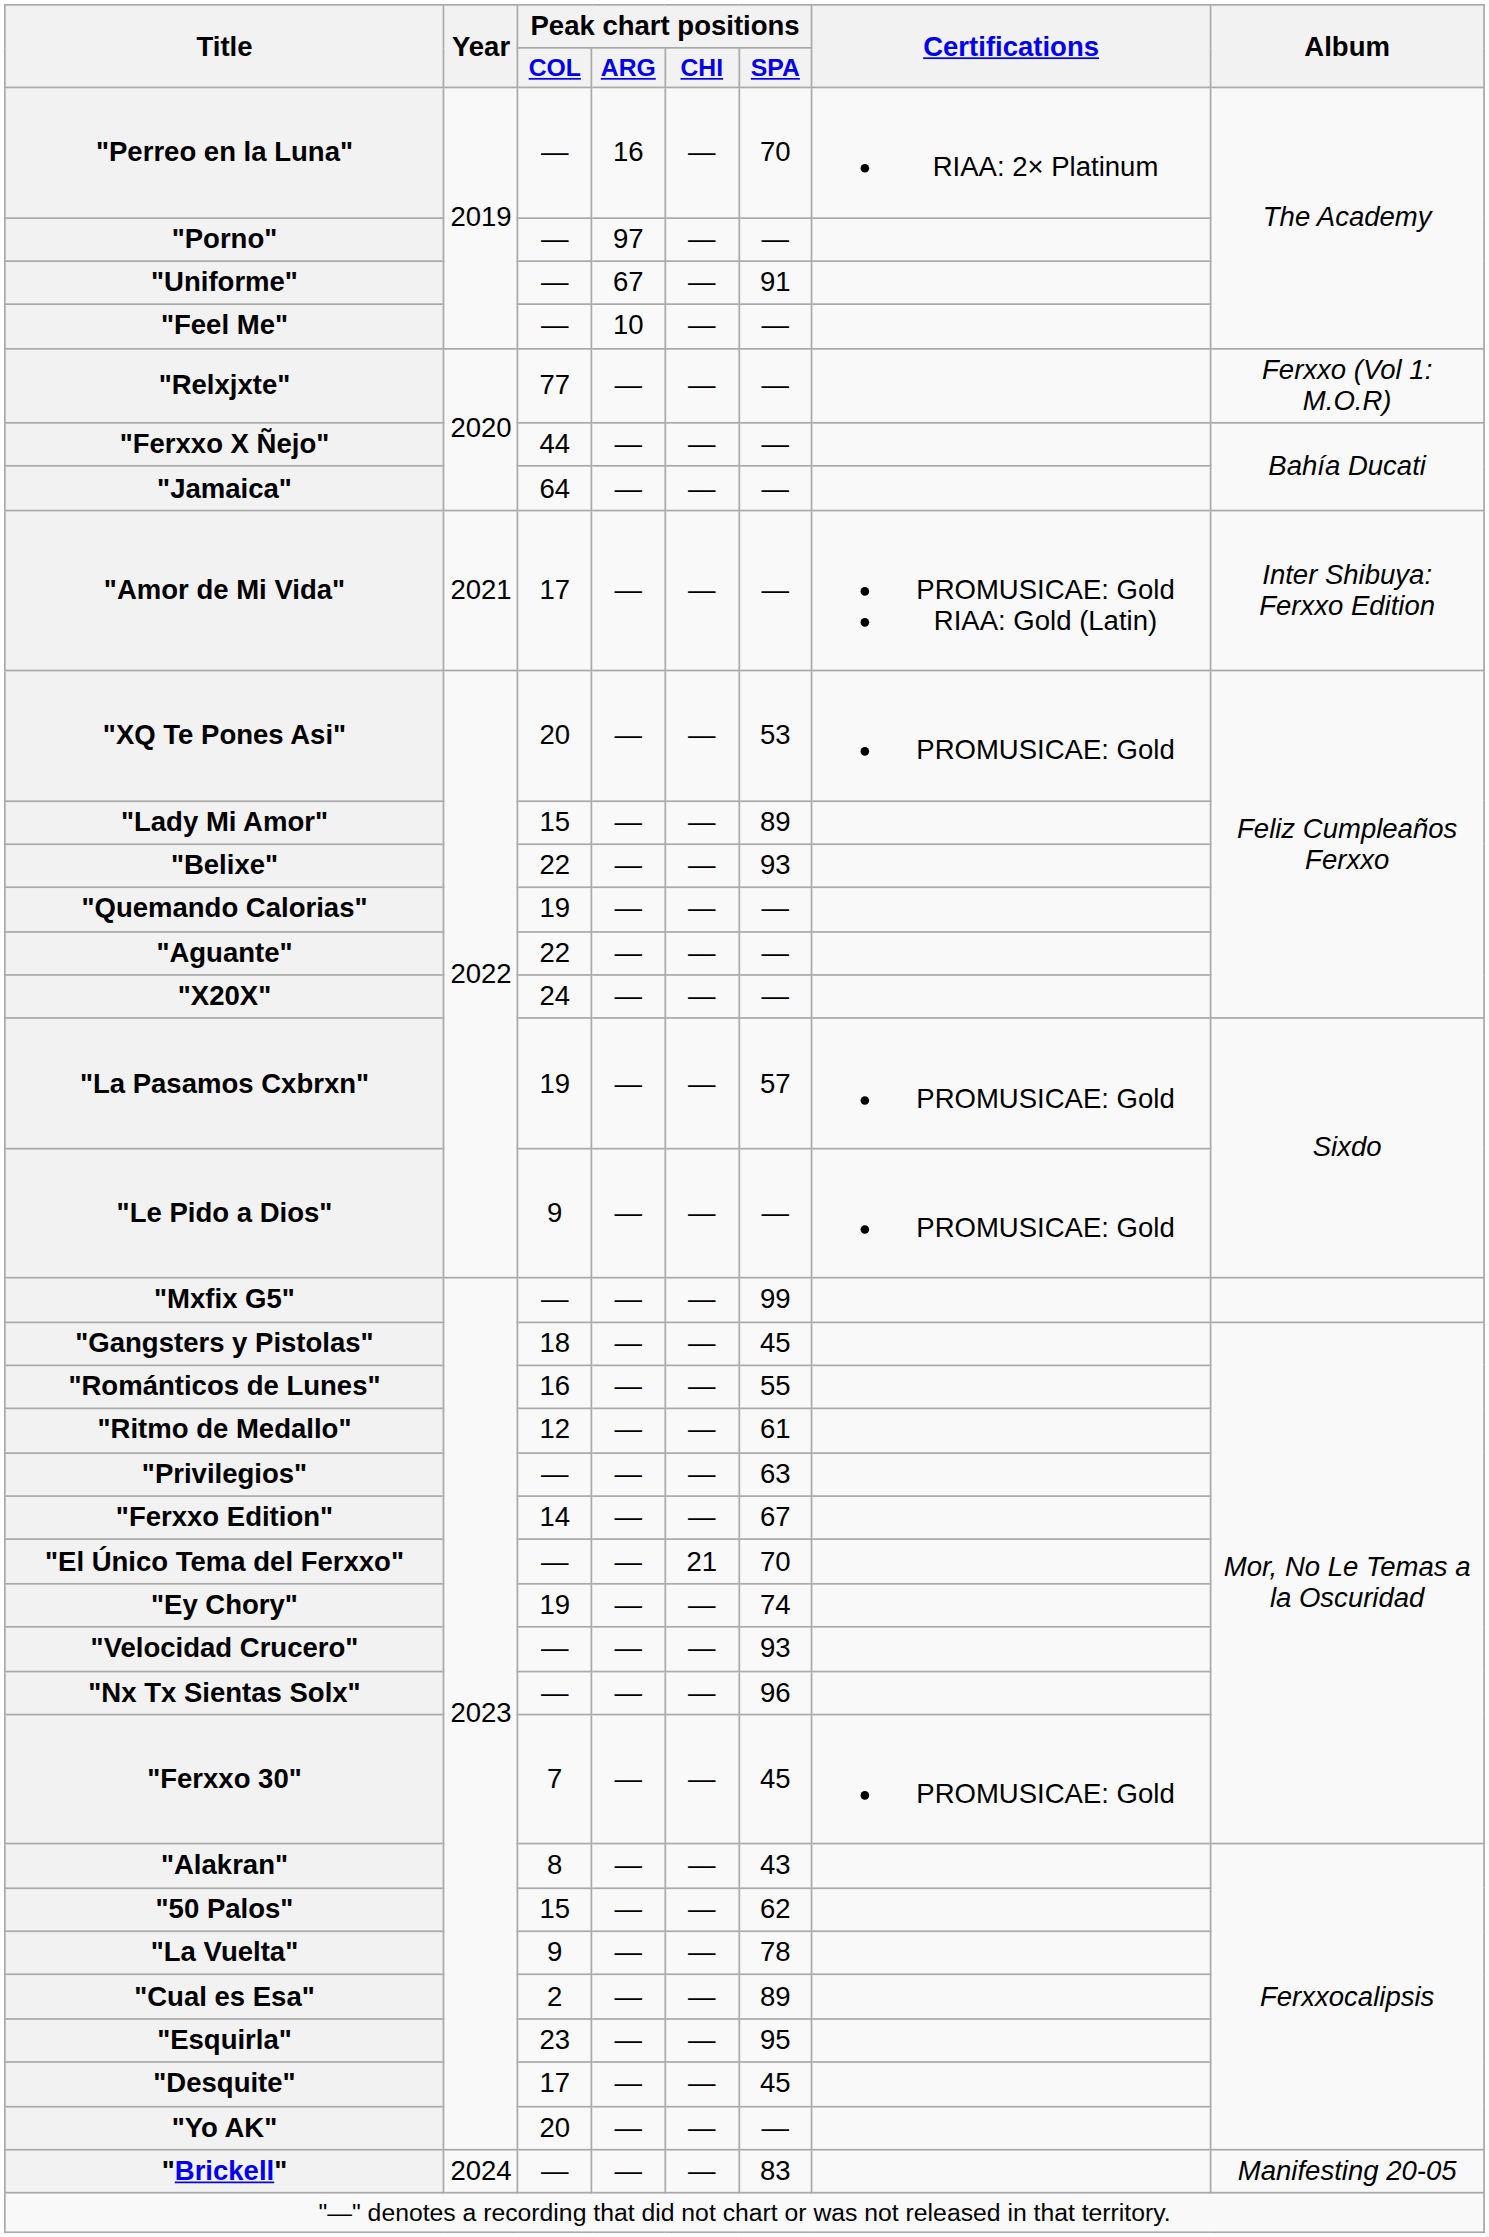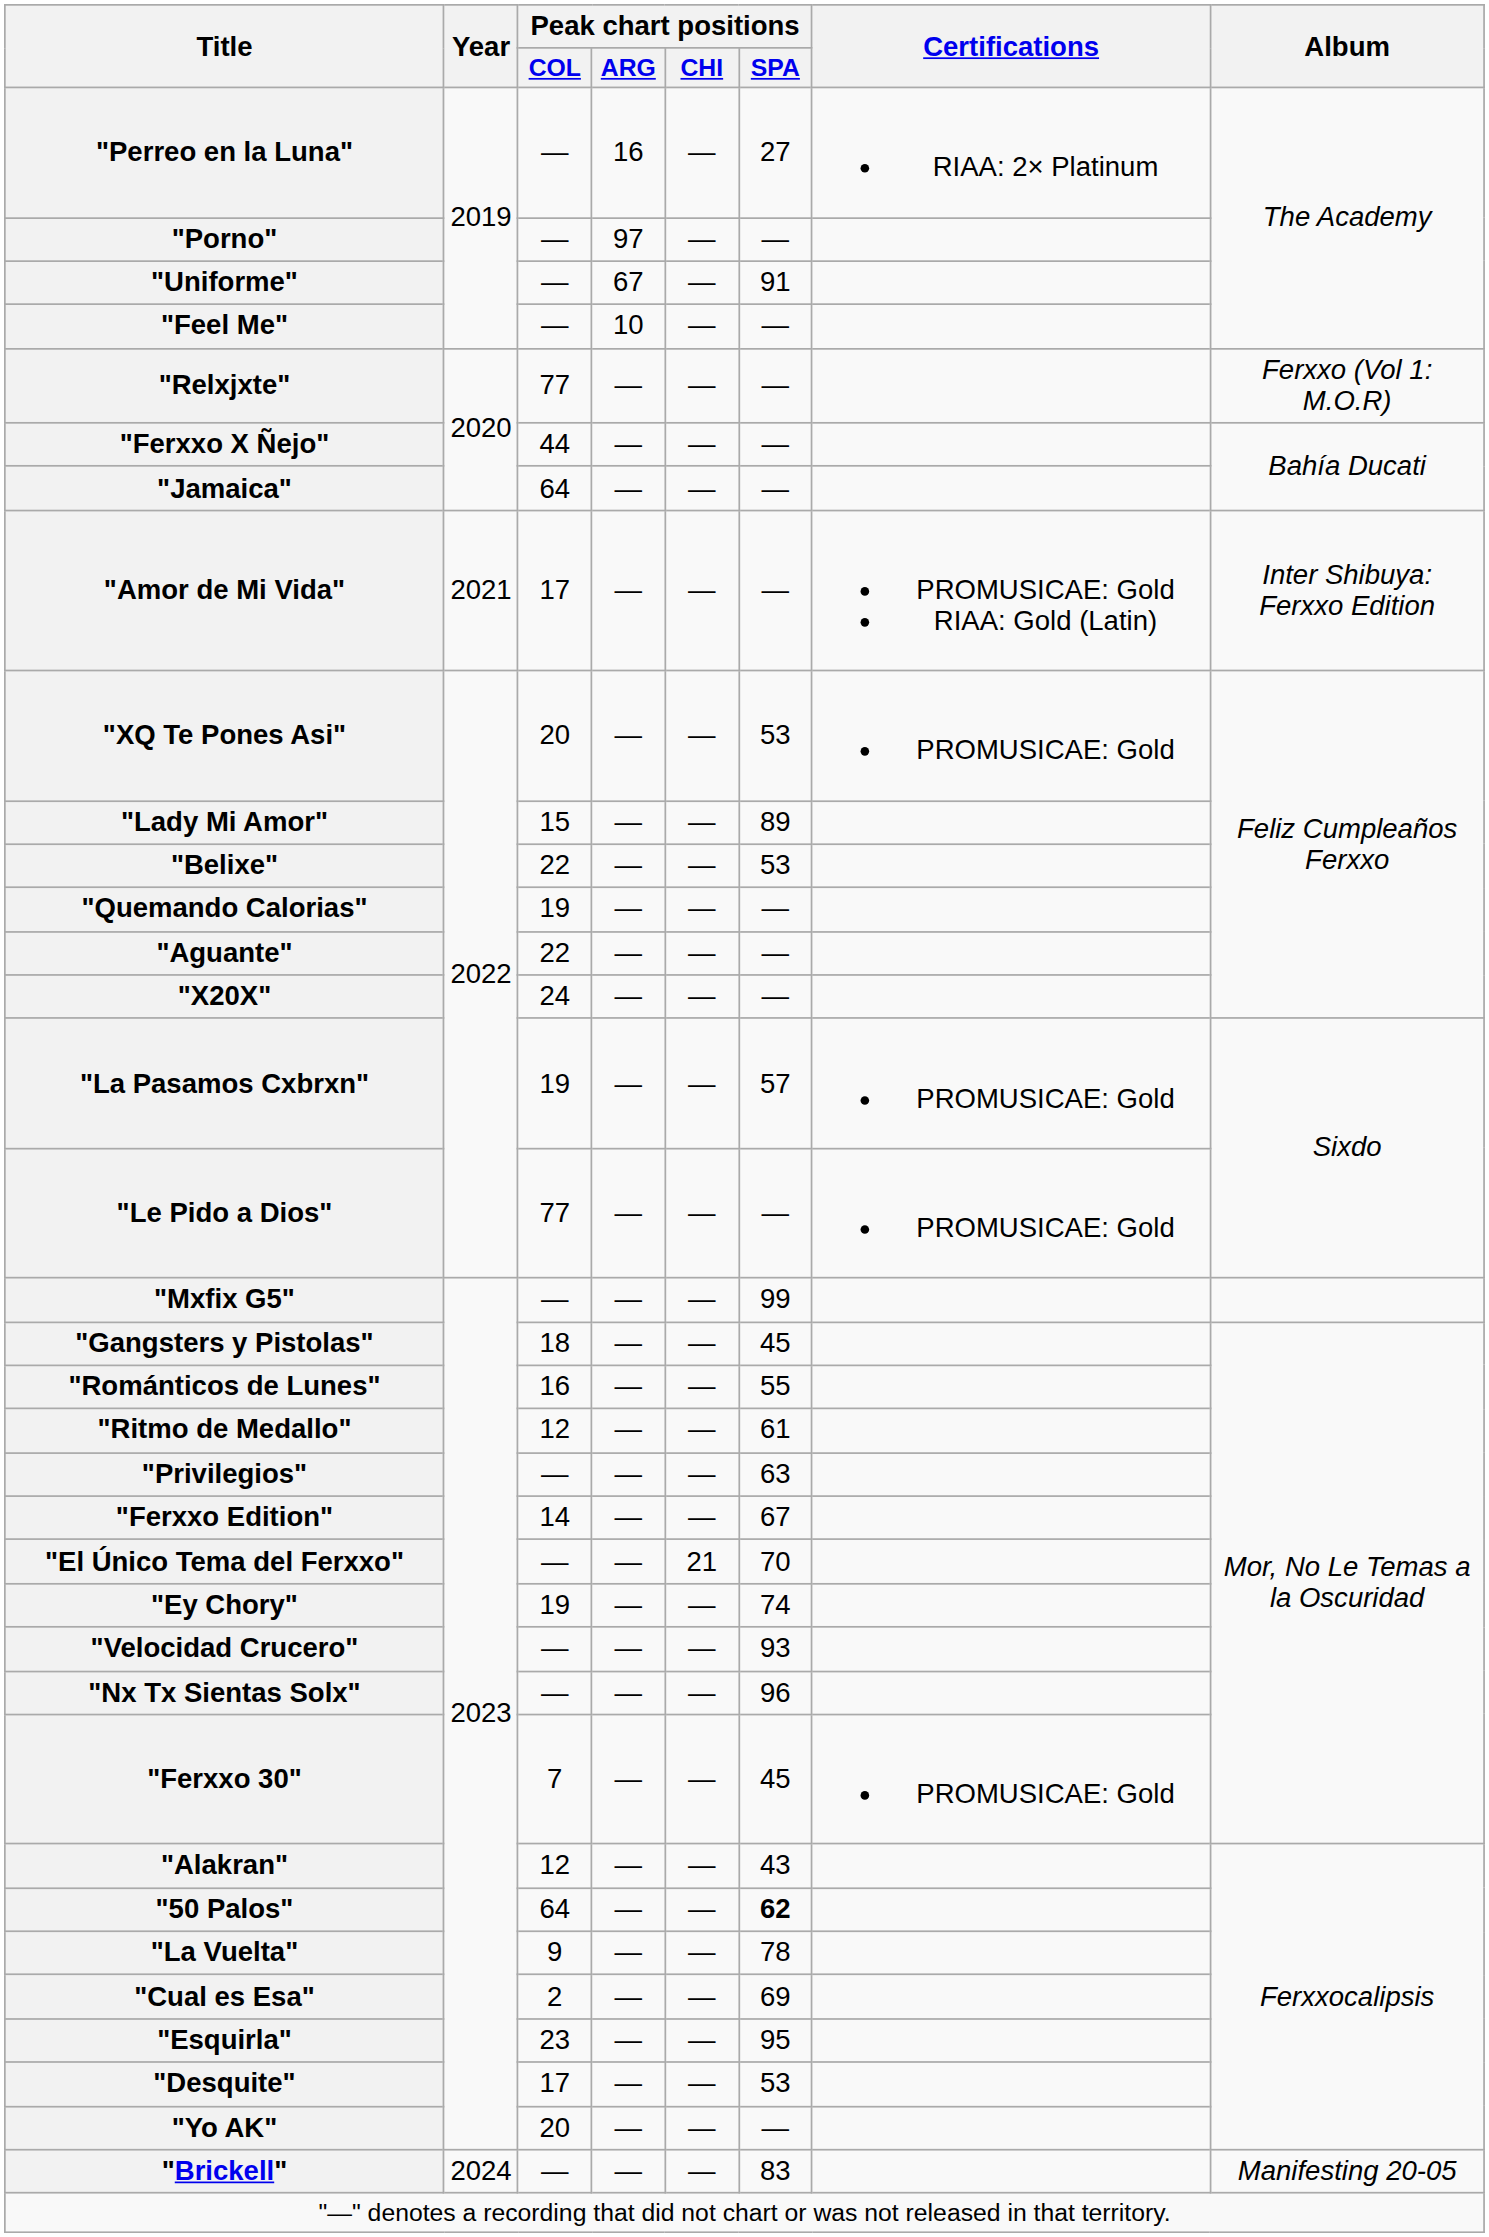"Perreo en la Luna" | Peak chart positions / SPA: 70 -> 27
"Belixe" | Peak chart positions / SPA: 93 -> 53
"Le Pido a Dios" | Peak chart positions / COL: 9 -> 77
"Alakran" | Peak chart positions / COL: 8 -> 12
"50 Palos" | Peak chart positions / COL: 15 -> 64
"50 Palos" | Peak chart positions / SPA: normal -> bold
"Cual es Esa" | Peak chart positions / SPA: 89 -> 69
"Desquite" | Peak chart positions / SPA: 45 -> 53
